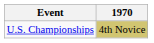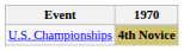U.S. Championships | 1970: normal -> bold
